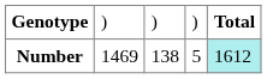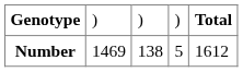Number | column 5: paleturquoise background -> no background
